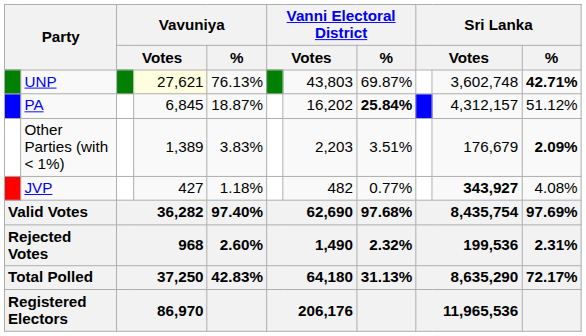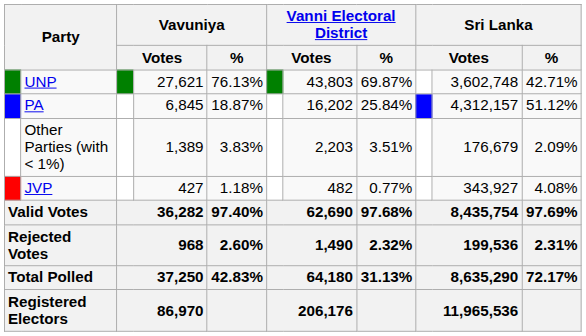UNP | column 4: lightyellow background -> no background
UNP | Sri Lanka / %: bold -> normal
PA | Vanni Electoral District / %: bold -> normal
Other Parties (with < 1%) | Sri Lanka / %: bold -> normal
JVP | column 10: bold -> normal
